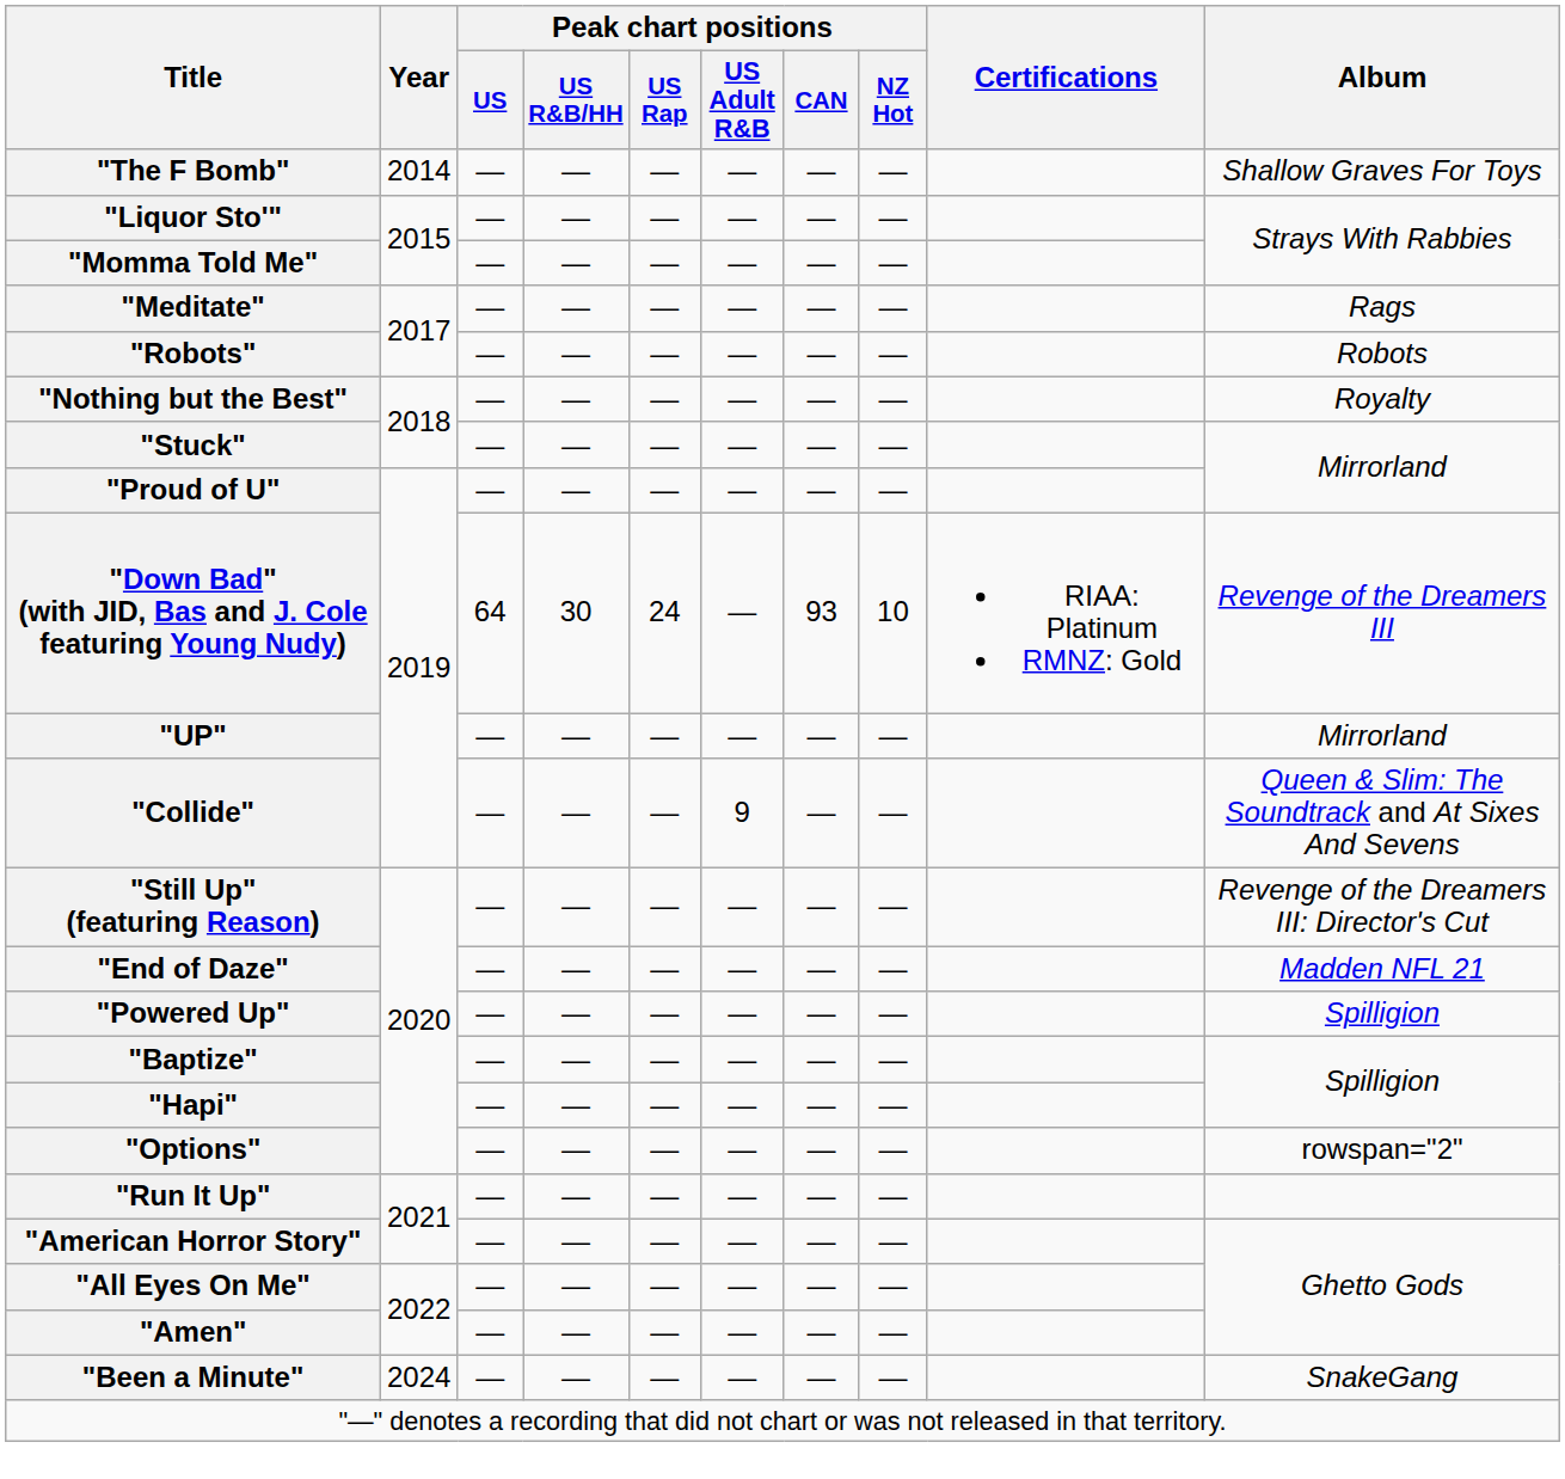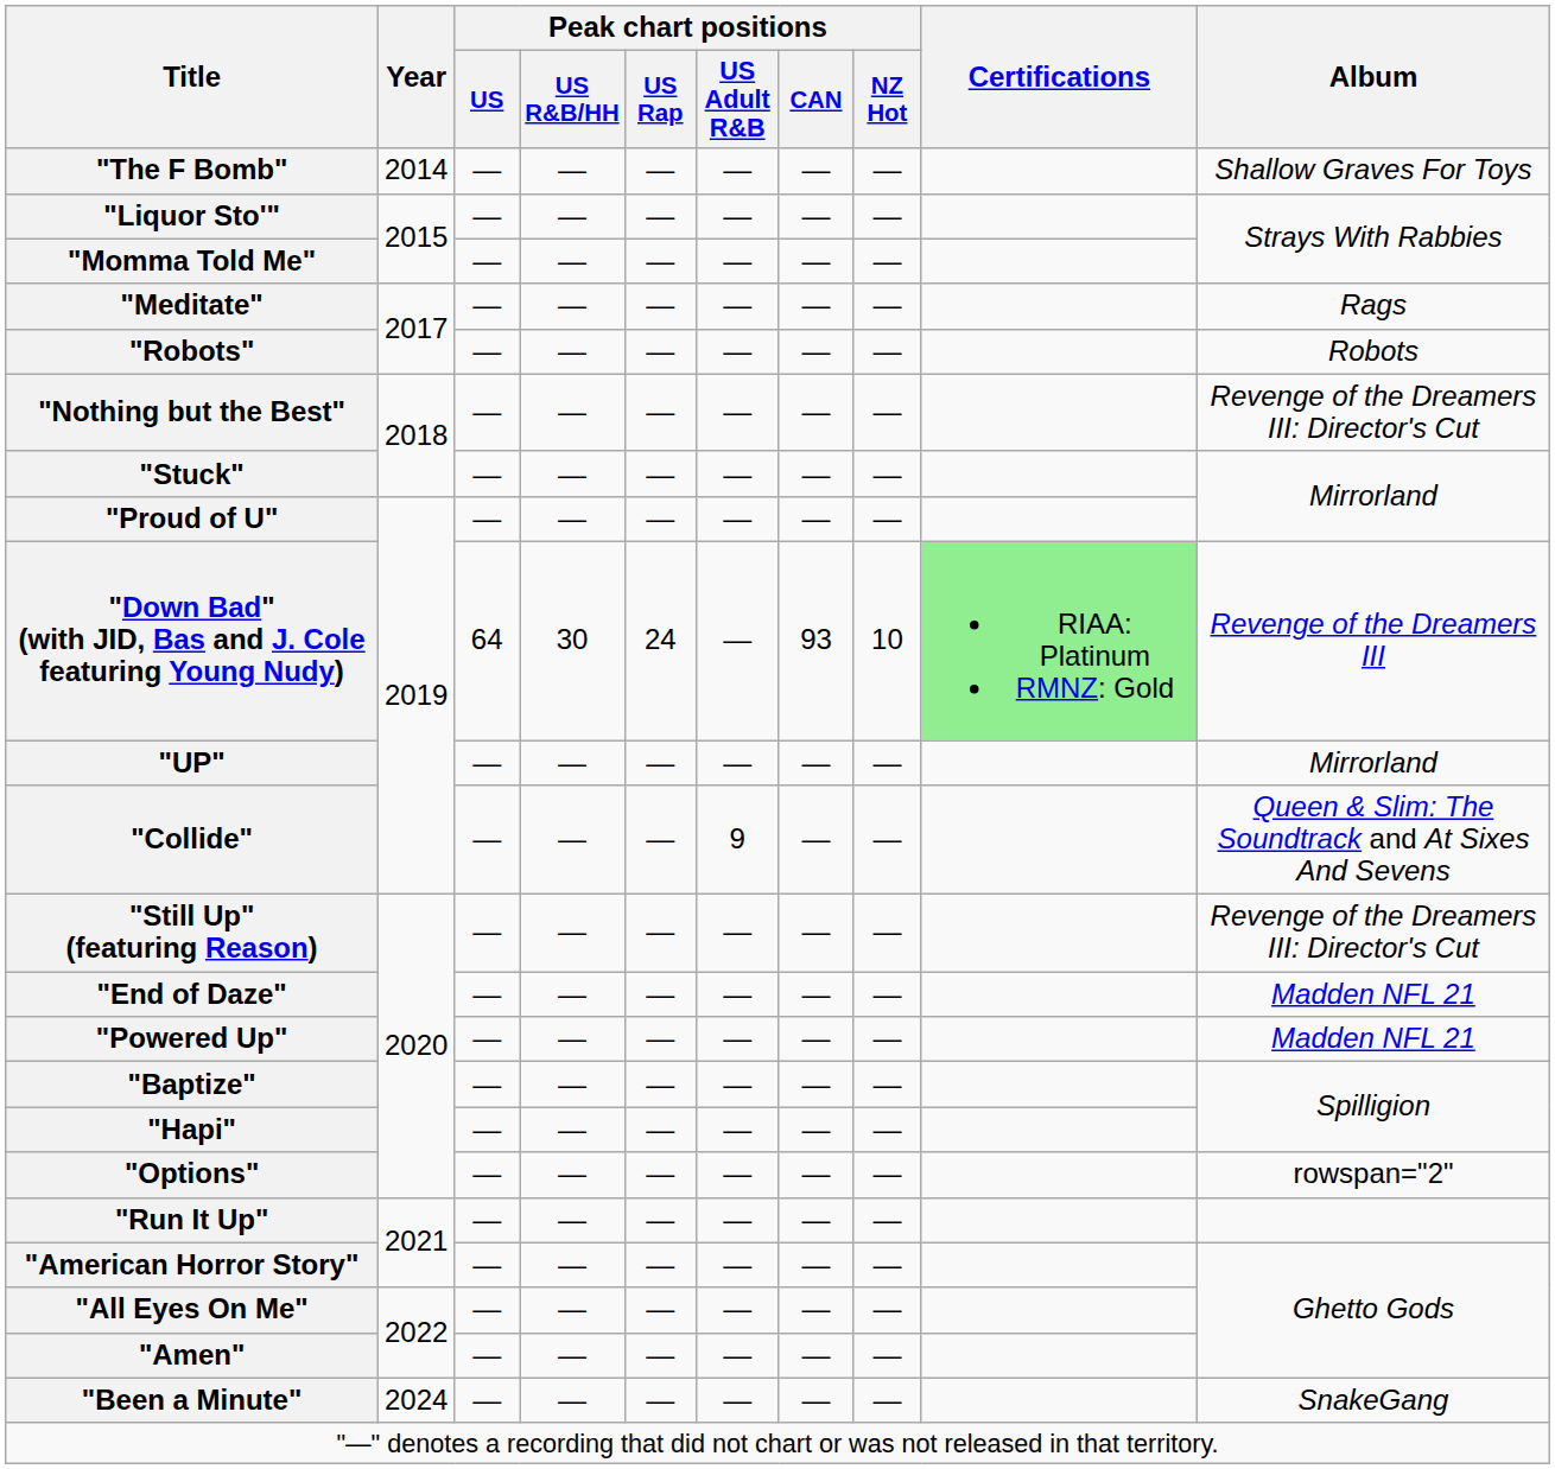"Nothing but the Best" | Album: Royalty -> Revenge of the Dreamers III: Director's Cut
"Down Bad" (with JID, Bas and J. Cole featuring Young Nudy) | Certifications: no background -> lightgreen background
"Powered Up" | Album: Spilligion -> Madden NFL 21
